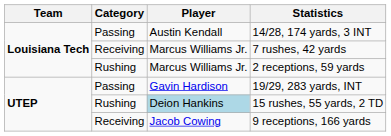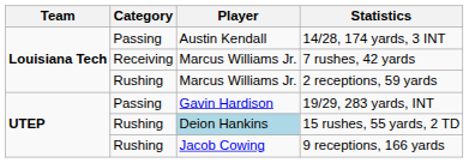9 receptions, 166 yards | Category: Receiving -> Rushing
